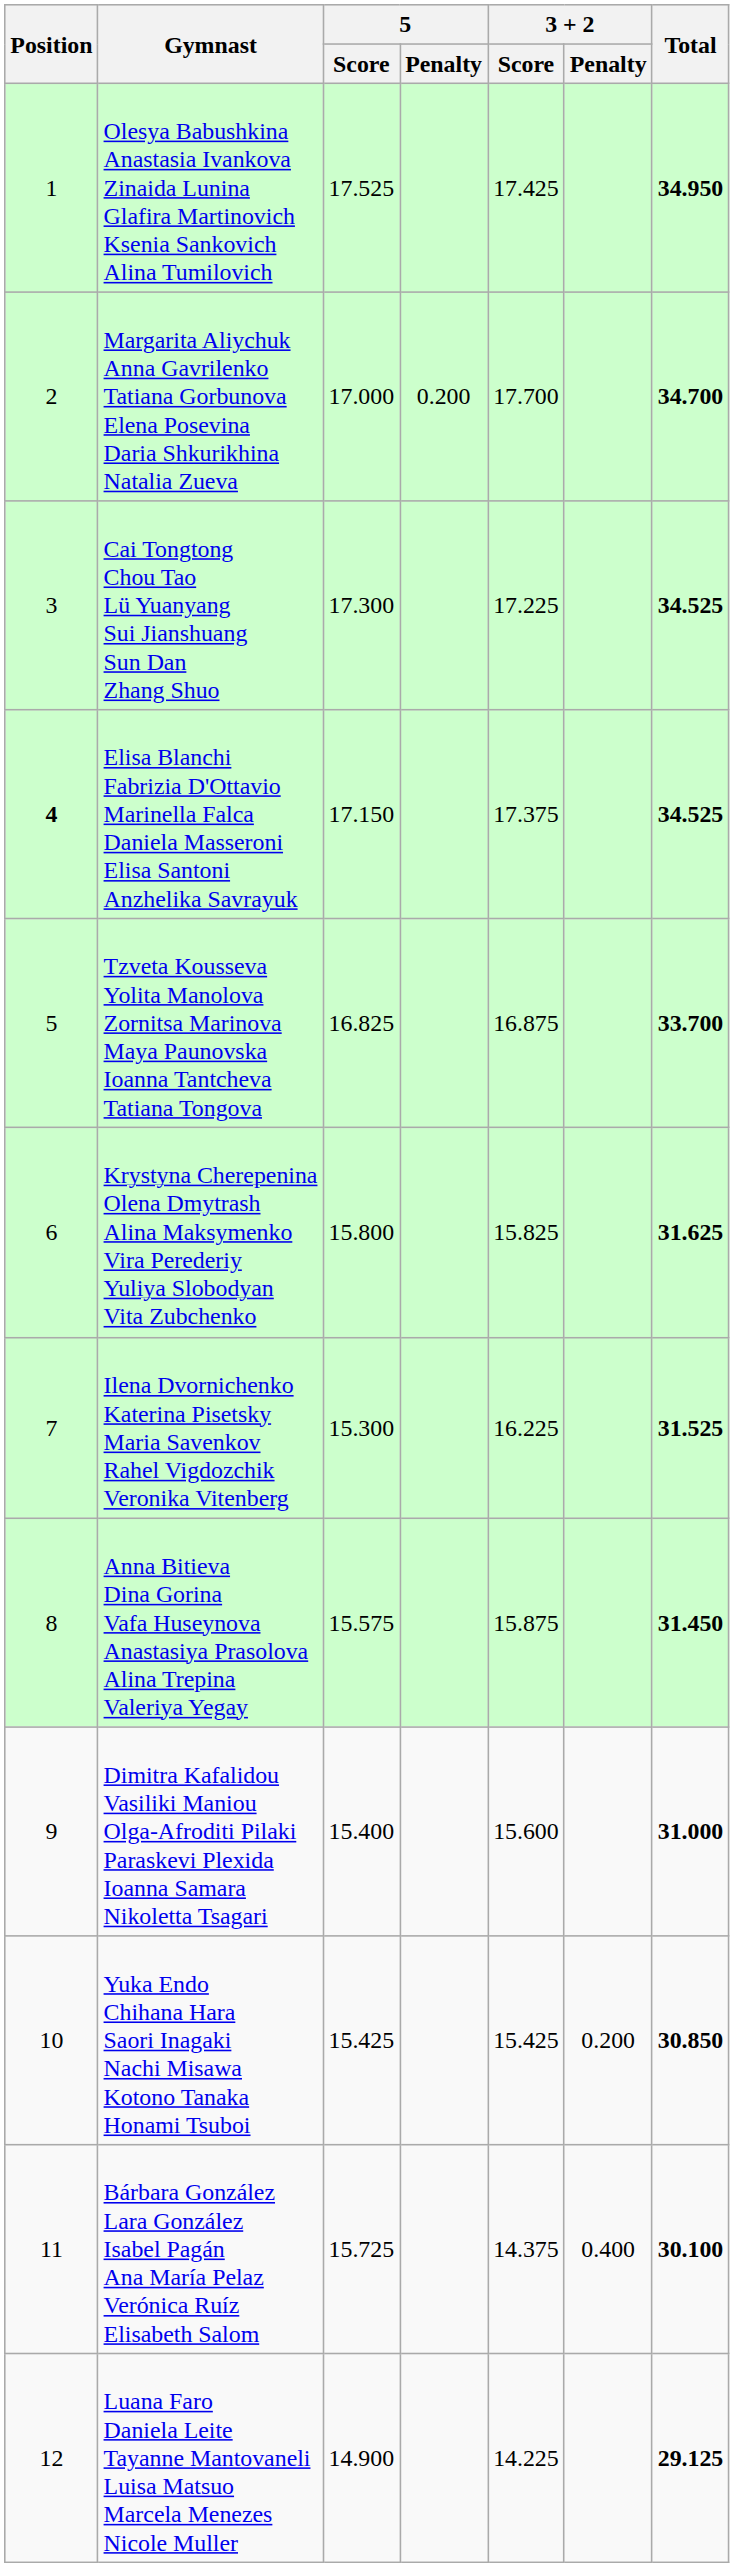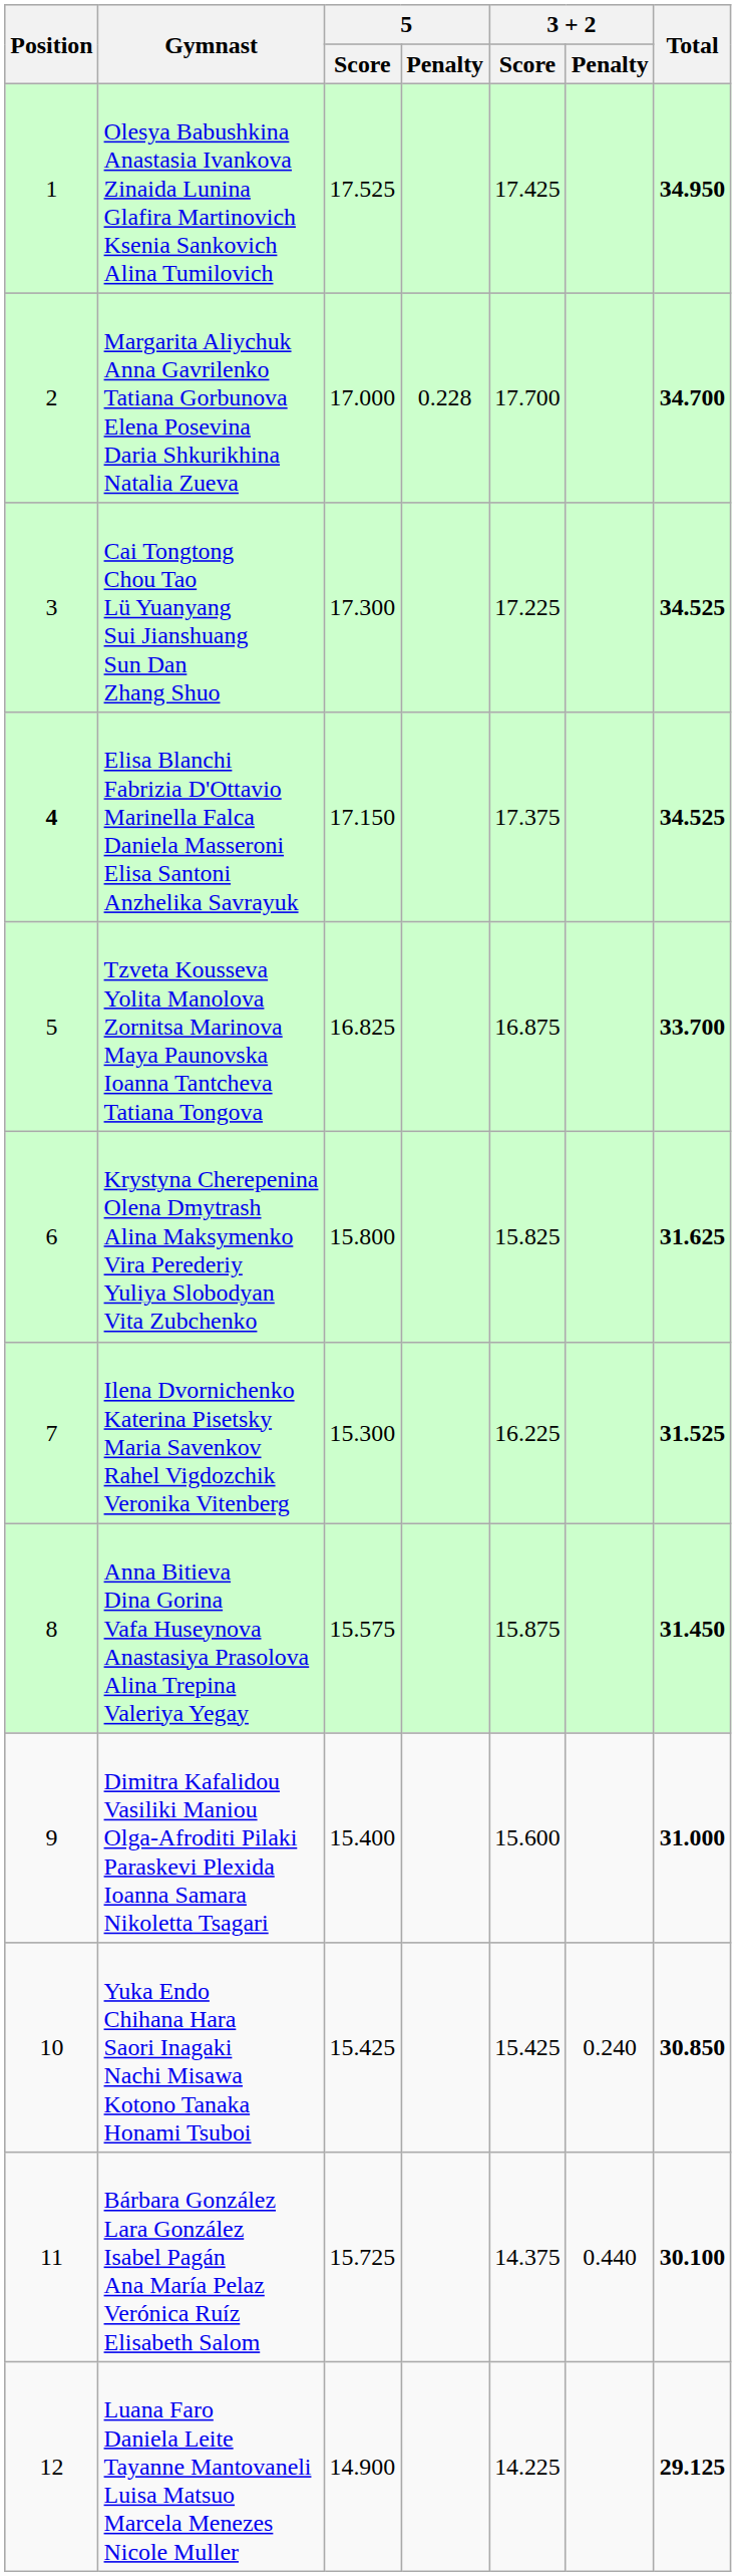row 4 | 5 / Penalty: 0.200 -> 0.228
row 12 | 3 + 2 / Penalty: 0.200 -> 0.240
row 13 | 3 + 2 / Penalty: 0.400 -> 0.440
